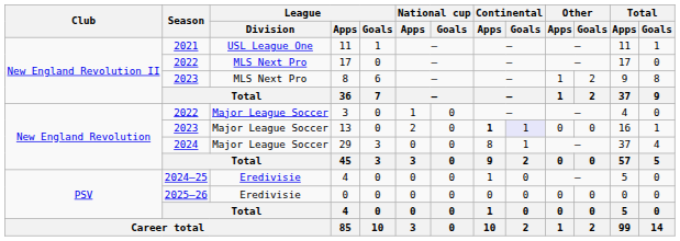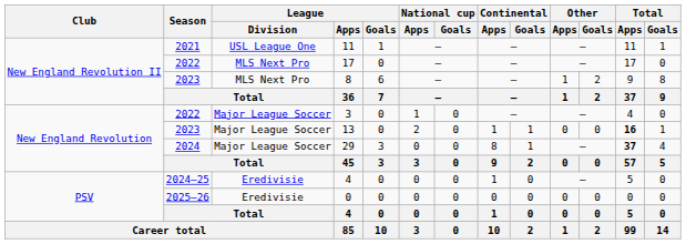13 | Continental / Apps: bold -> normal
13 | Continental / Goals: lavender background -> no background
13 | Total / Apps: normal -> bold
29 | Total / Apps: normal -> bold
